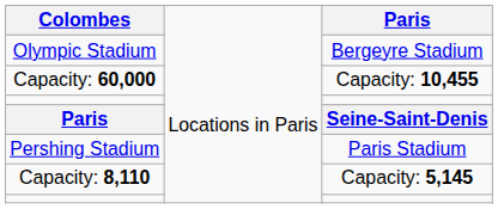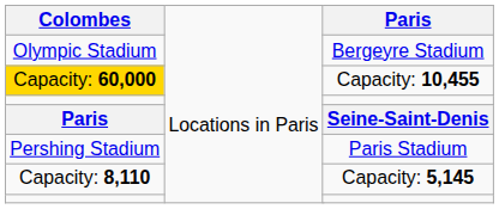Capacity: 60,000 | column 1: no background -> gold background
